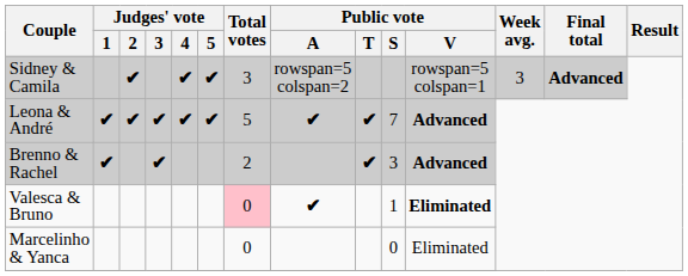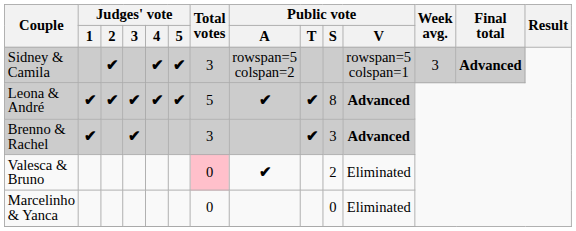Leona & André | Public vote / S: 7 -> 8
Brenno & Rachel | Total votes: 2 -> 3
Valesca & Bruno | Public vote / S: 1 -> 2
Valesca & Bruno | Public vote / V: bold -> normal
